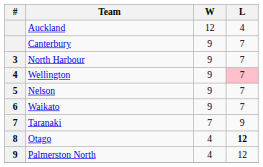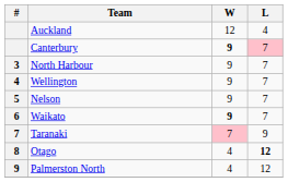Canterbury | W: normal -> bold
Canterbury | L: no background -> pink background
Wellington | L: pink background -> no background
Waikato | W: normal -> bold
Taranaki | W: no background -> pink background
